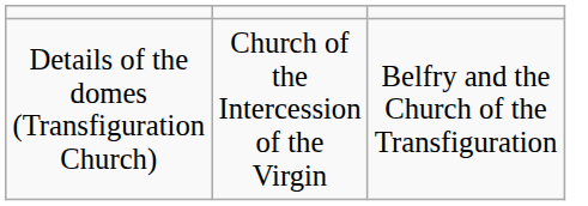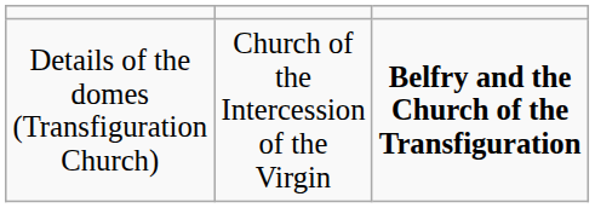Details of the domes (Transfiguration Church) | column 3: normal -> bold
